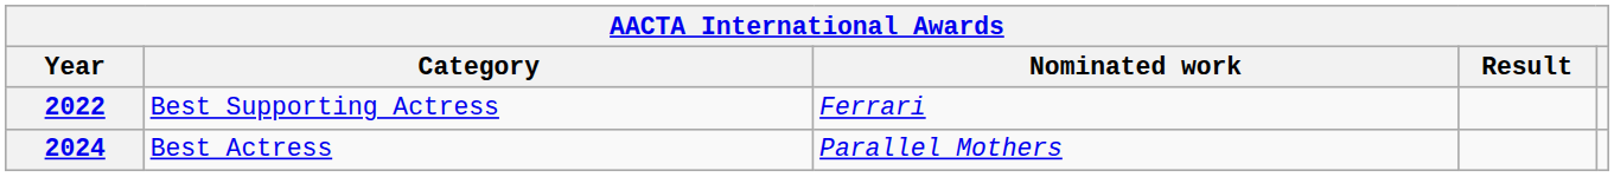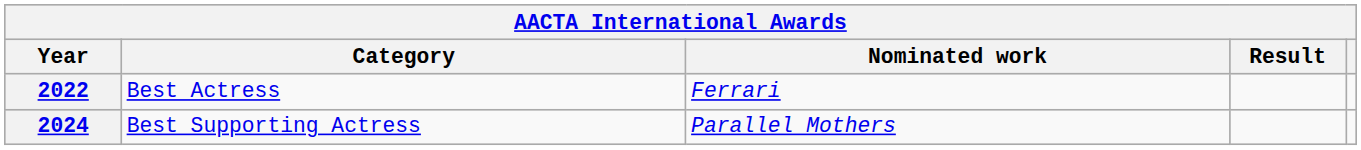2022 | Category: Best Supporting Actress -> Best Actress
2024 | Category: Best Actress -> Best Supporting Actress
